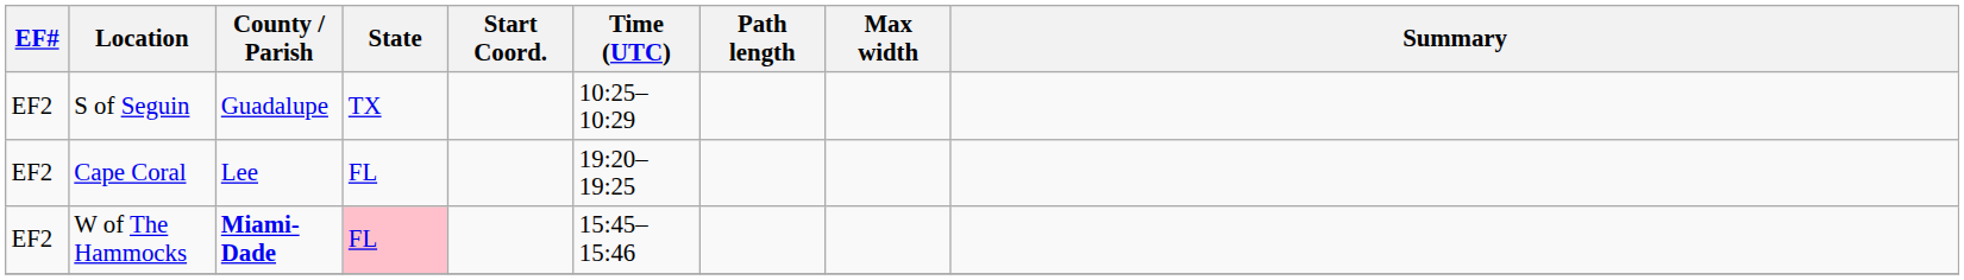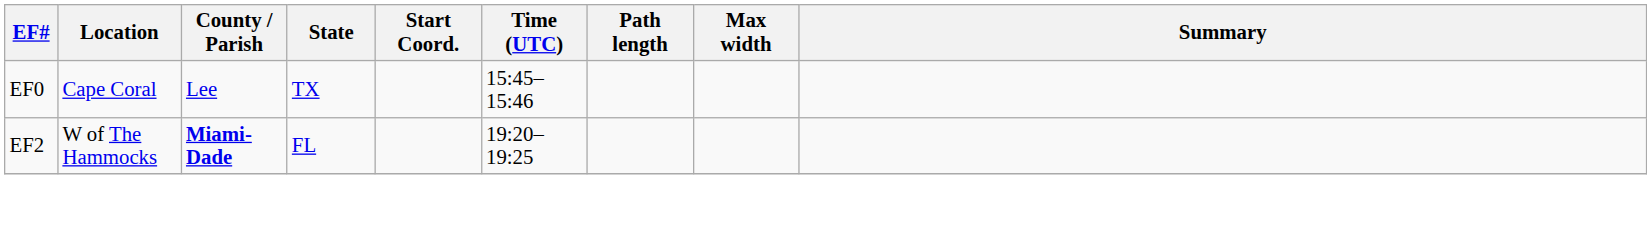- row: EF2 | S of Seguin | Guadalupe | TX | 10:25–10:29
Cape Coral | EF#: EF2 -> EF0
Cape Coral | State: FL -> TX
Cape Coral | Time (UTC): 19:20–19:25 -> 15:45–15:46
W of The Hammocks | State: pink background -> no background
W of The Hammocks | Time (UTC): 15:45–15:46 -> 19:20–19:25
